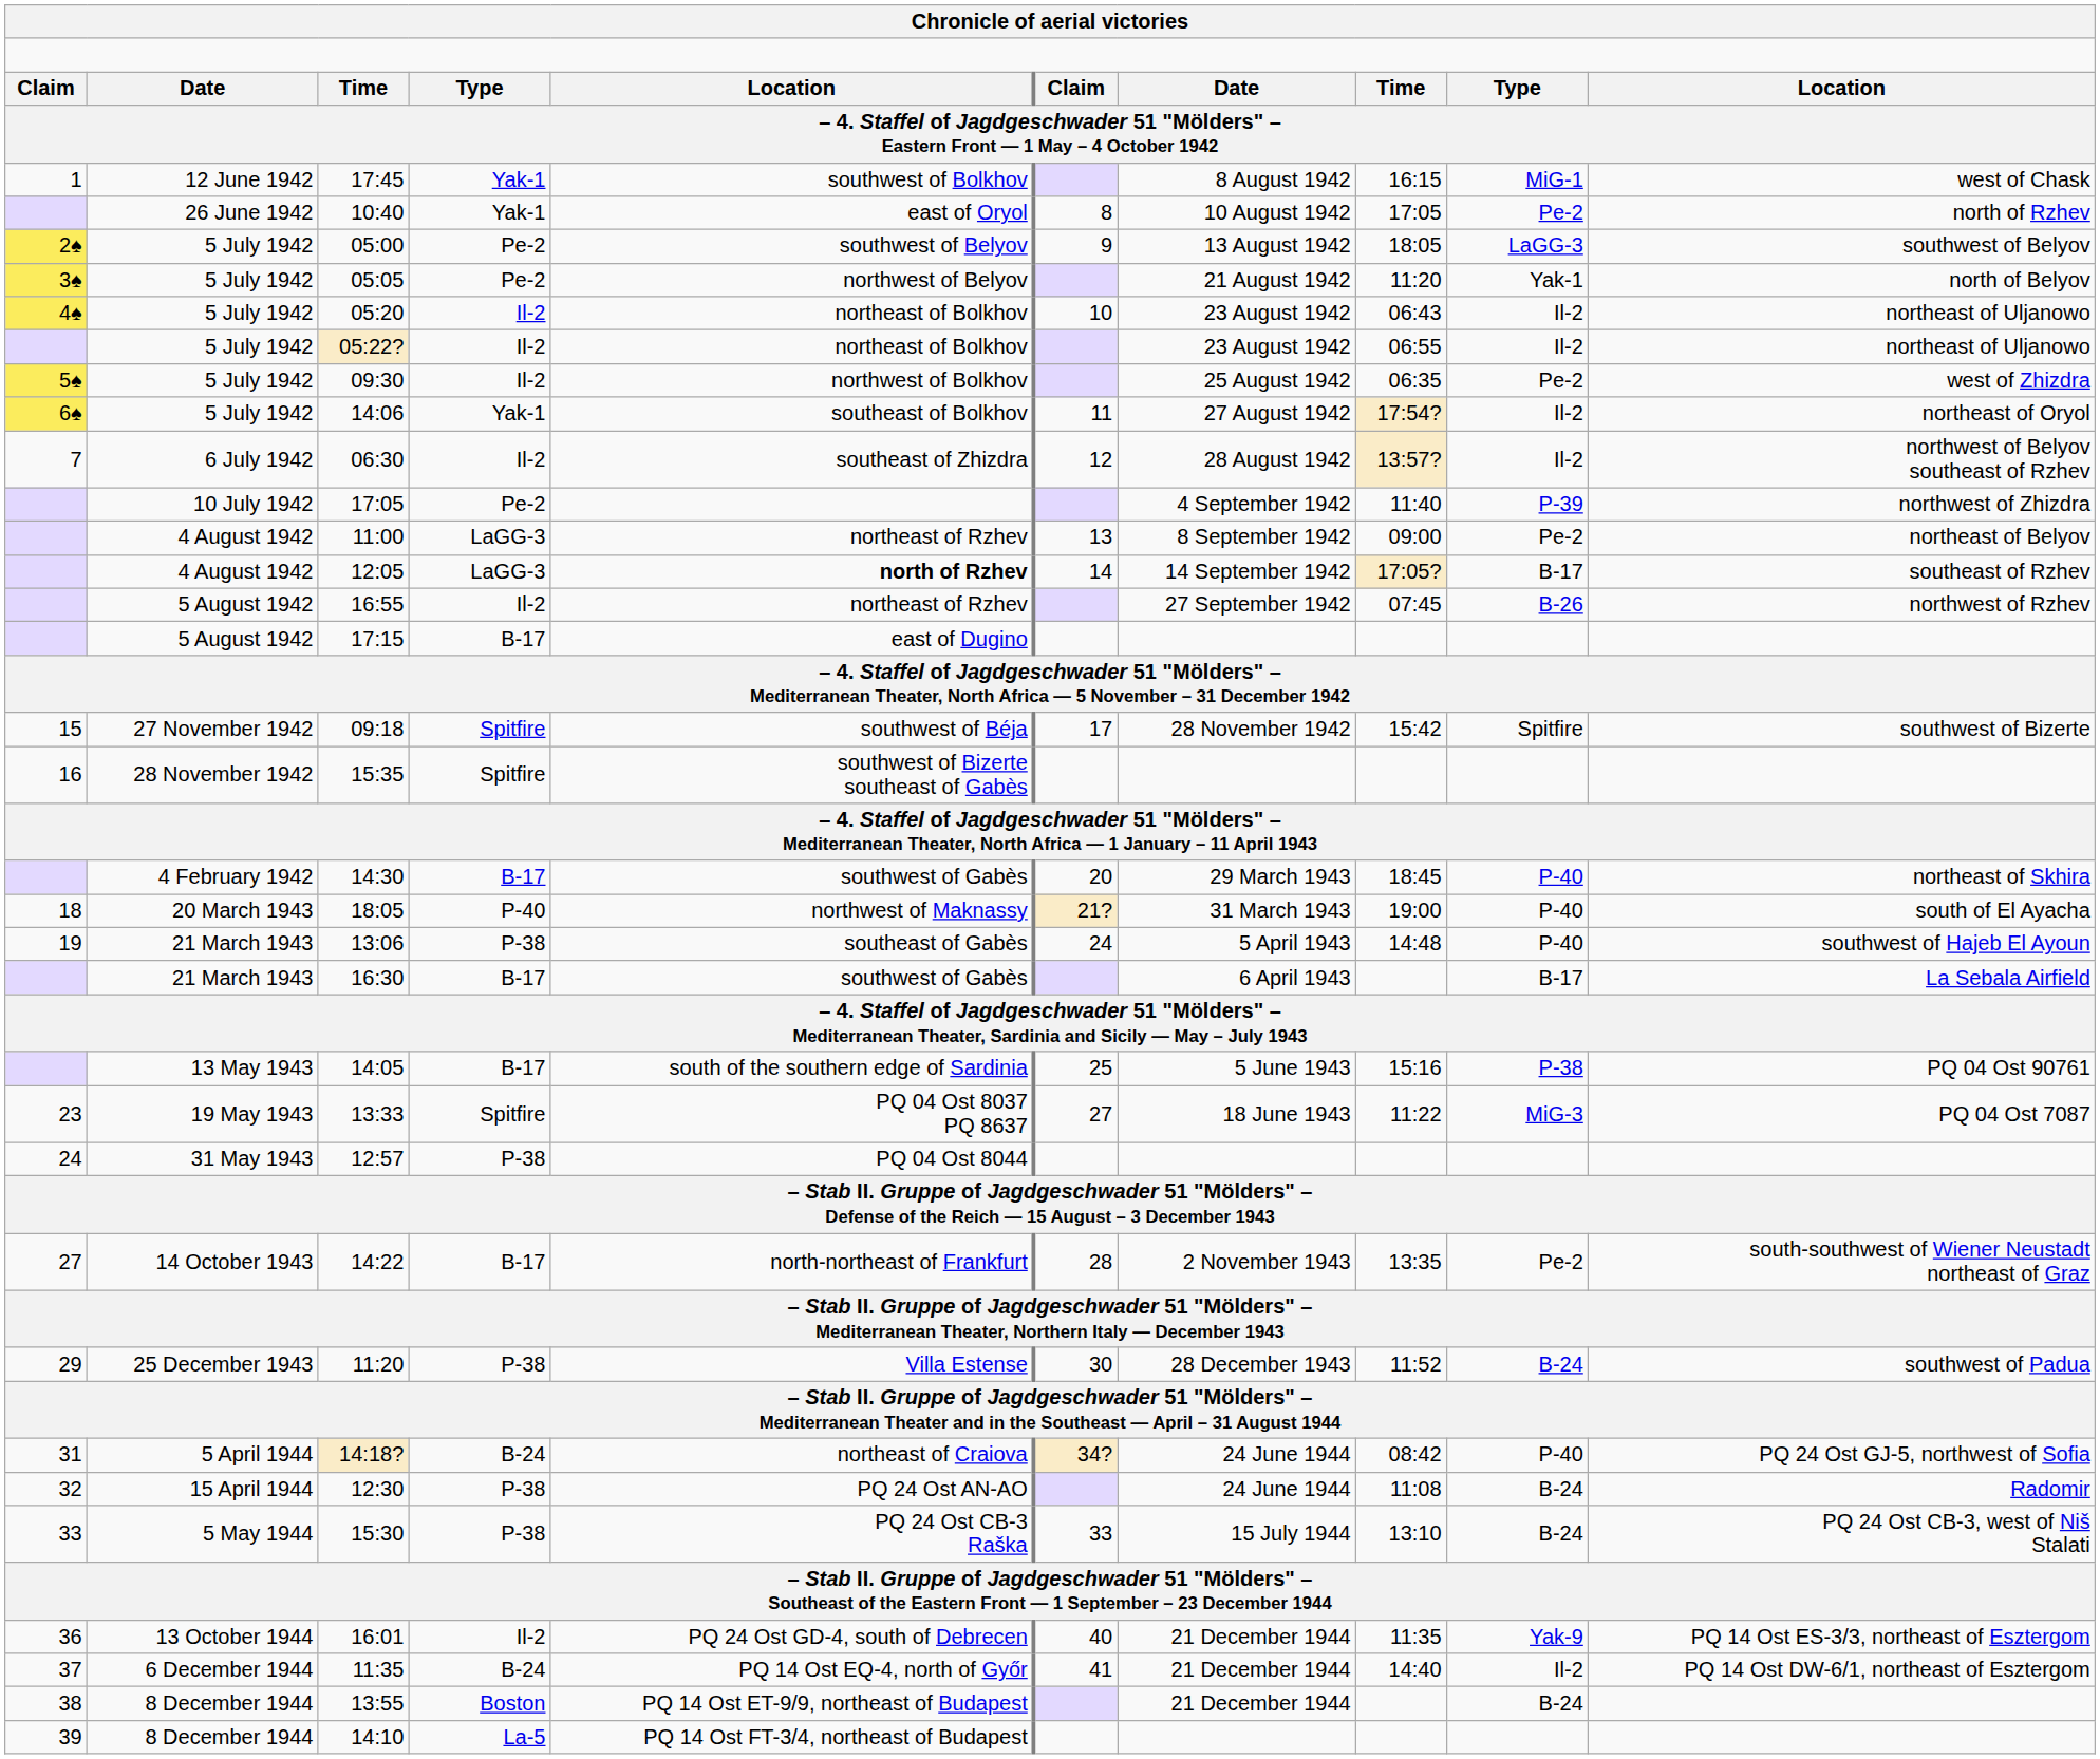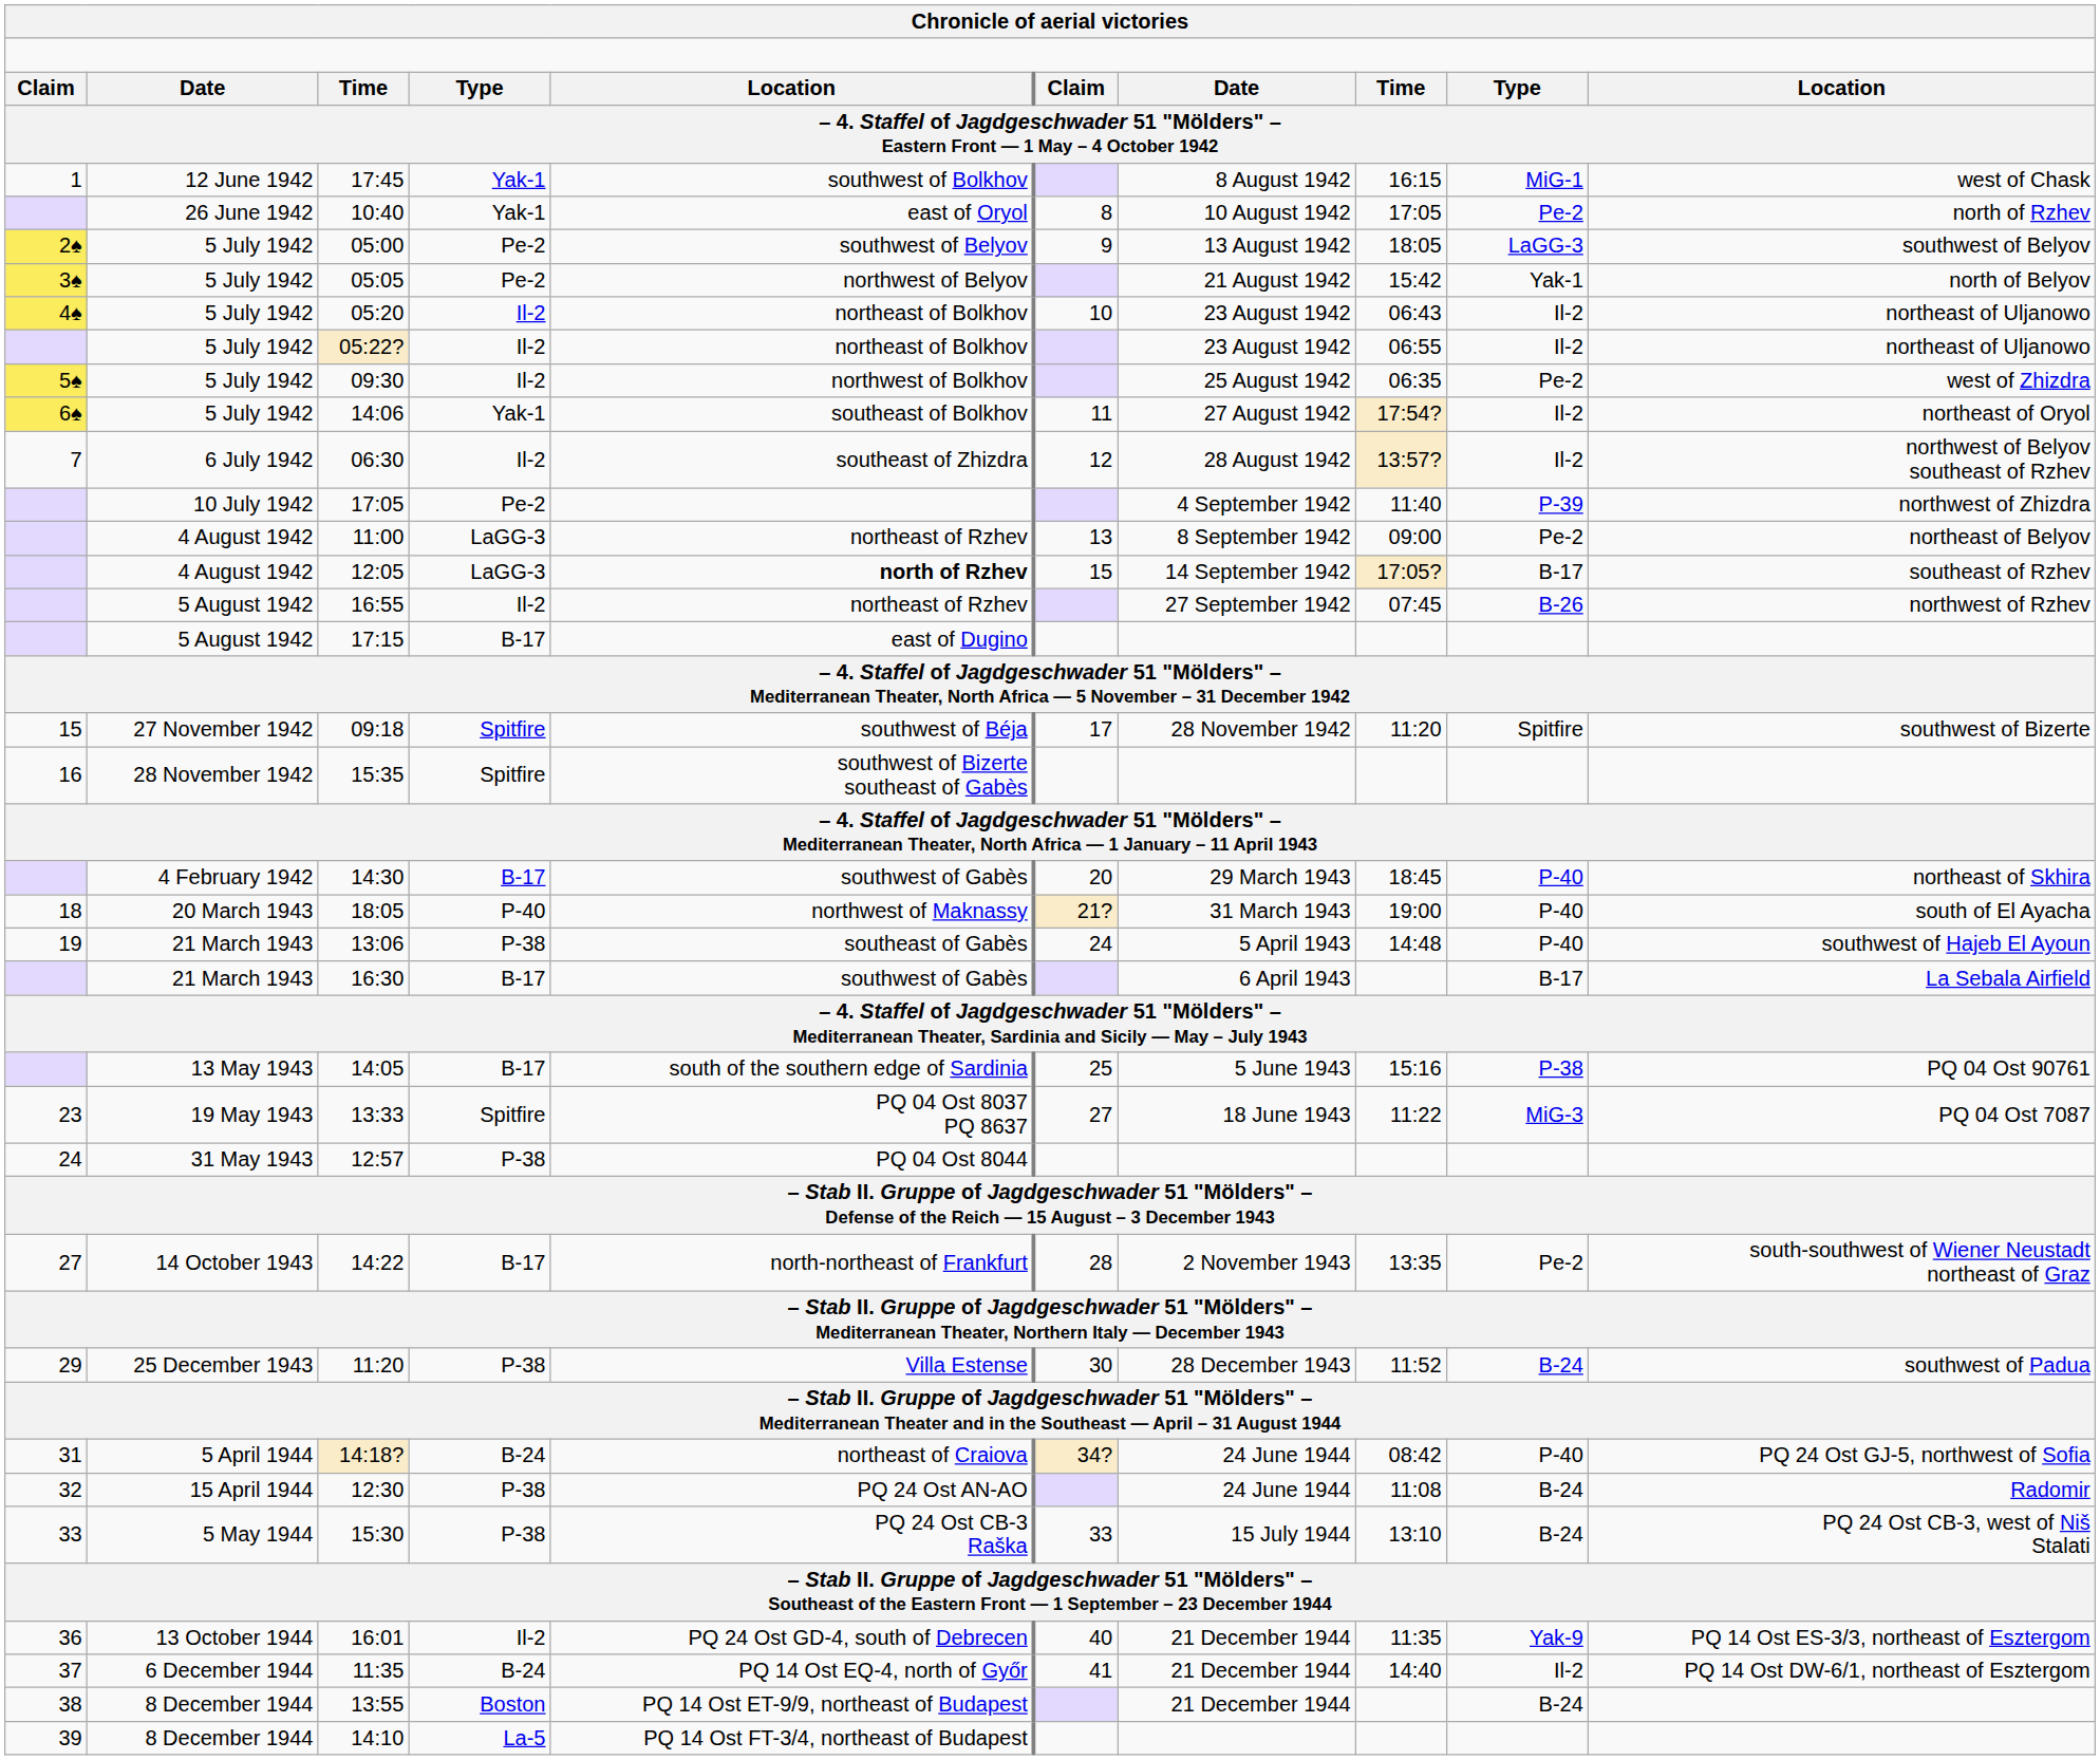05:05 | column 8: 11:20 -> 15:42
12:05 | column 6: 14 -> 15
09:18 | column 8: 15:42 -> 11:20
